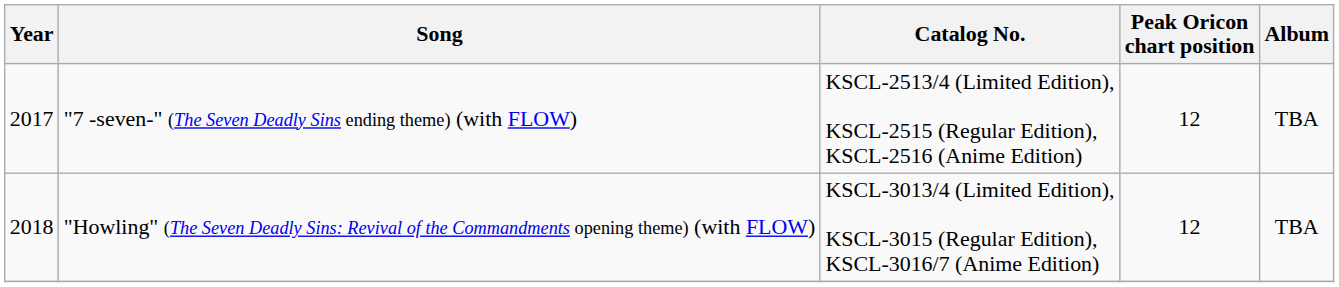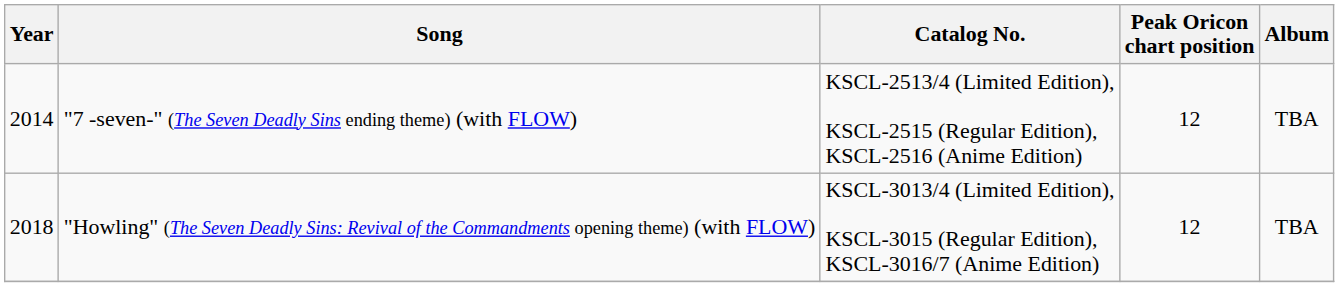"7 -seven-" (The Seven Deadly Sins ending theme) (with FLOW) | Year: 2017 -> 2014
